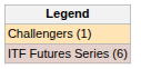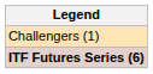row 3 | column 1: normal -> bold
